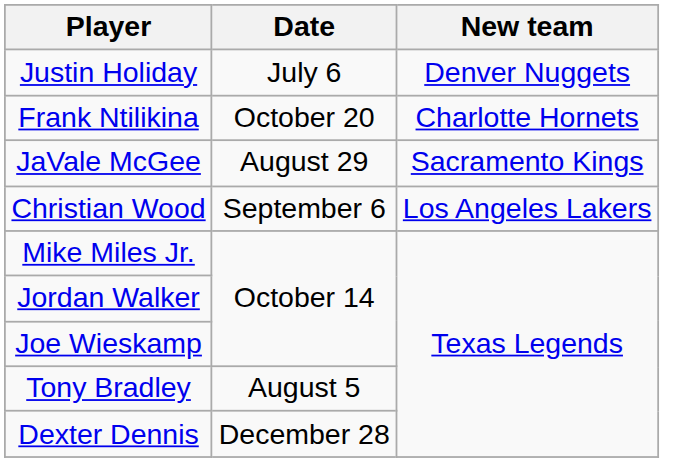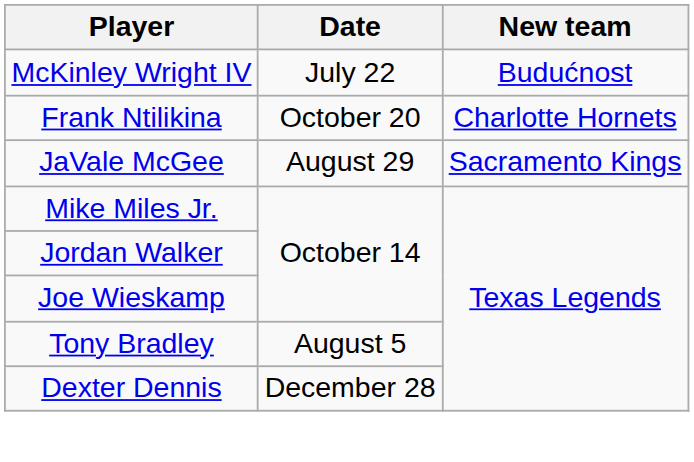- row: Justin Holiday | July 6 | Denver Nuggets
+ row: McKinley Wright IV | July 22 | Budućnost
- row: Christian Wood | September 6 | Los Angeles Lakers
